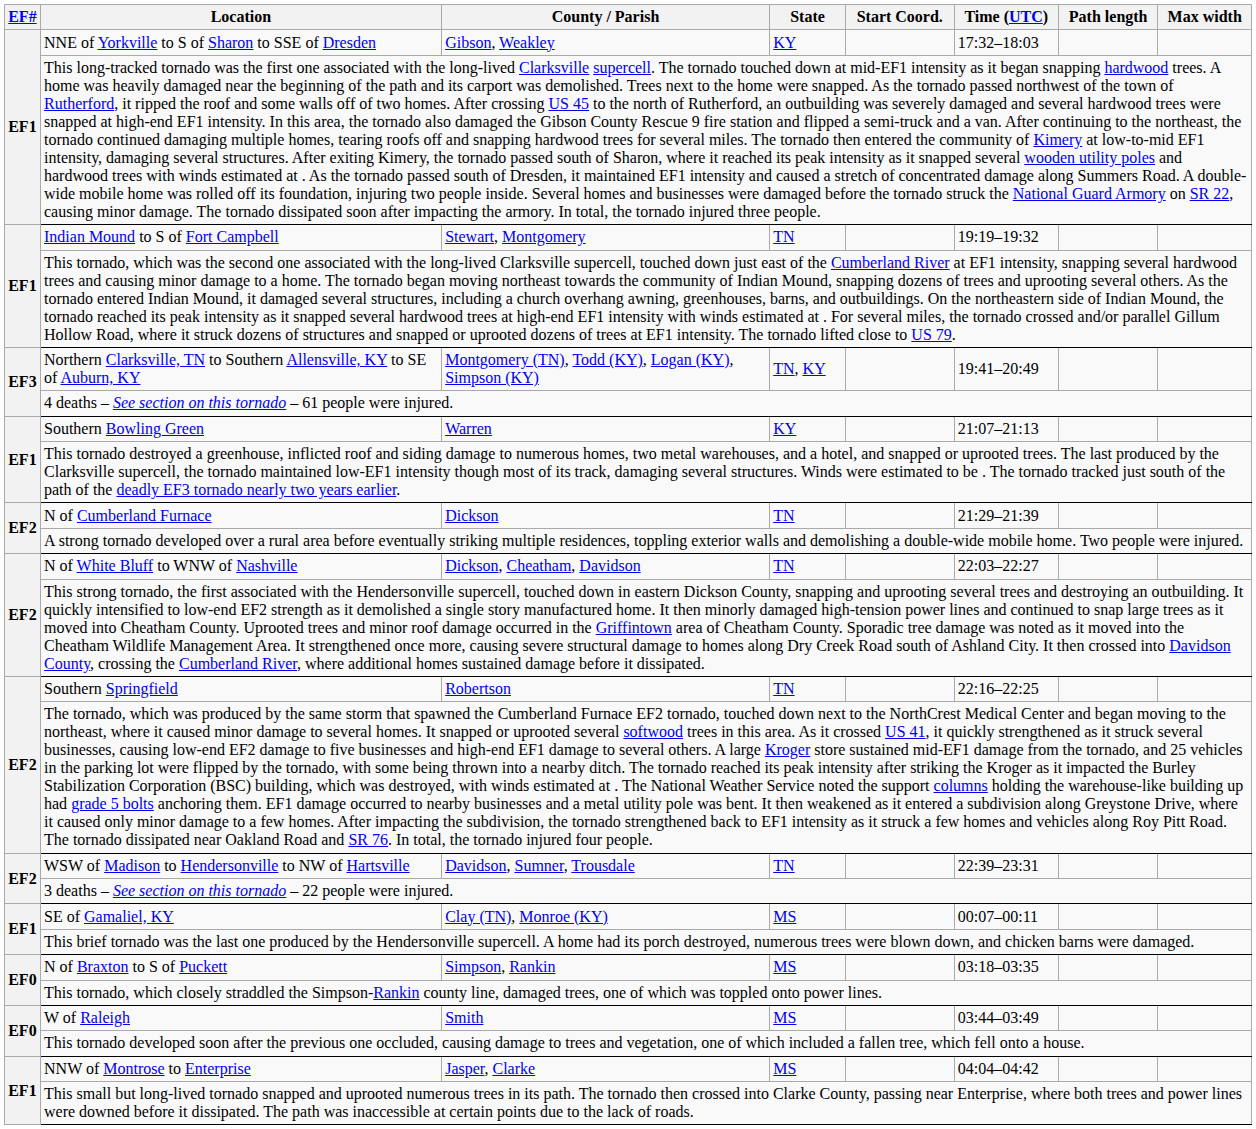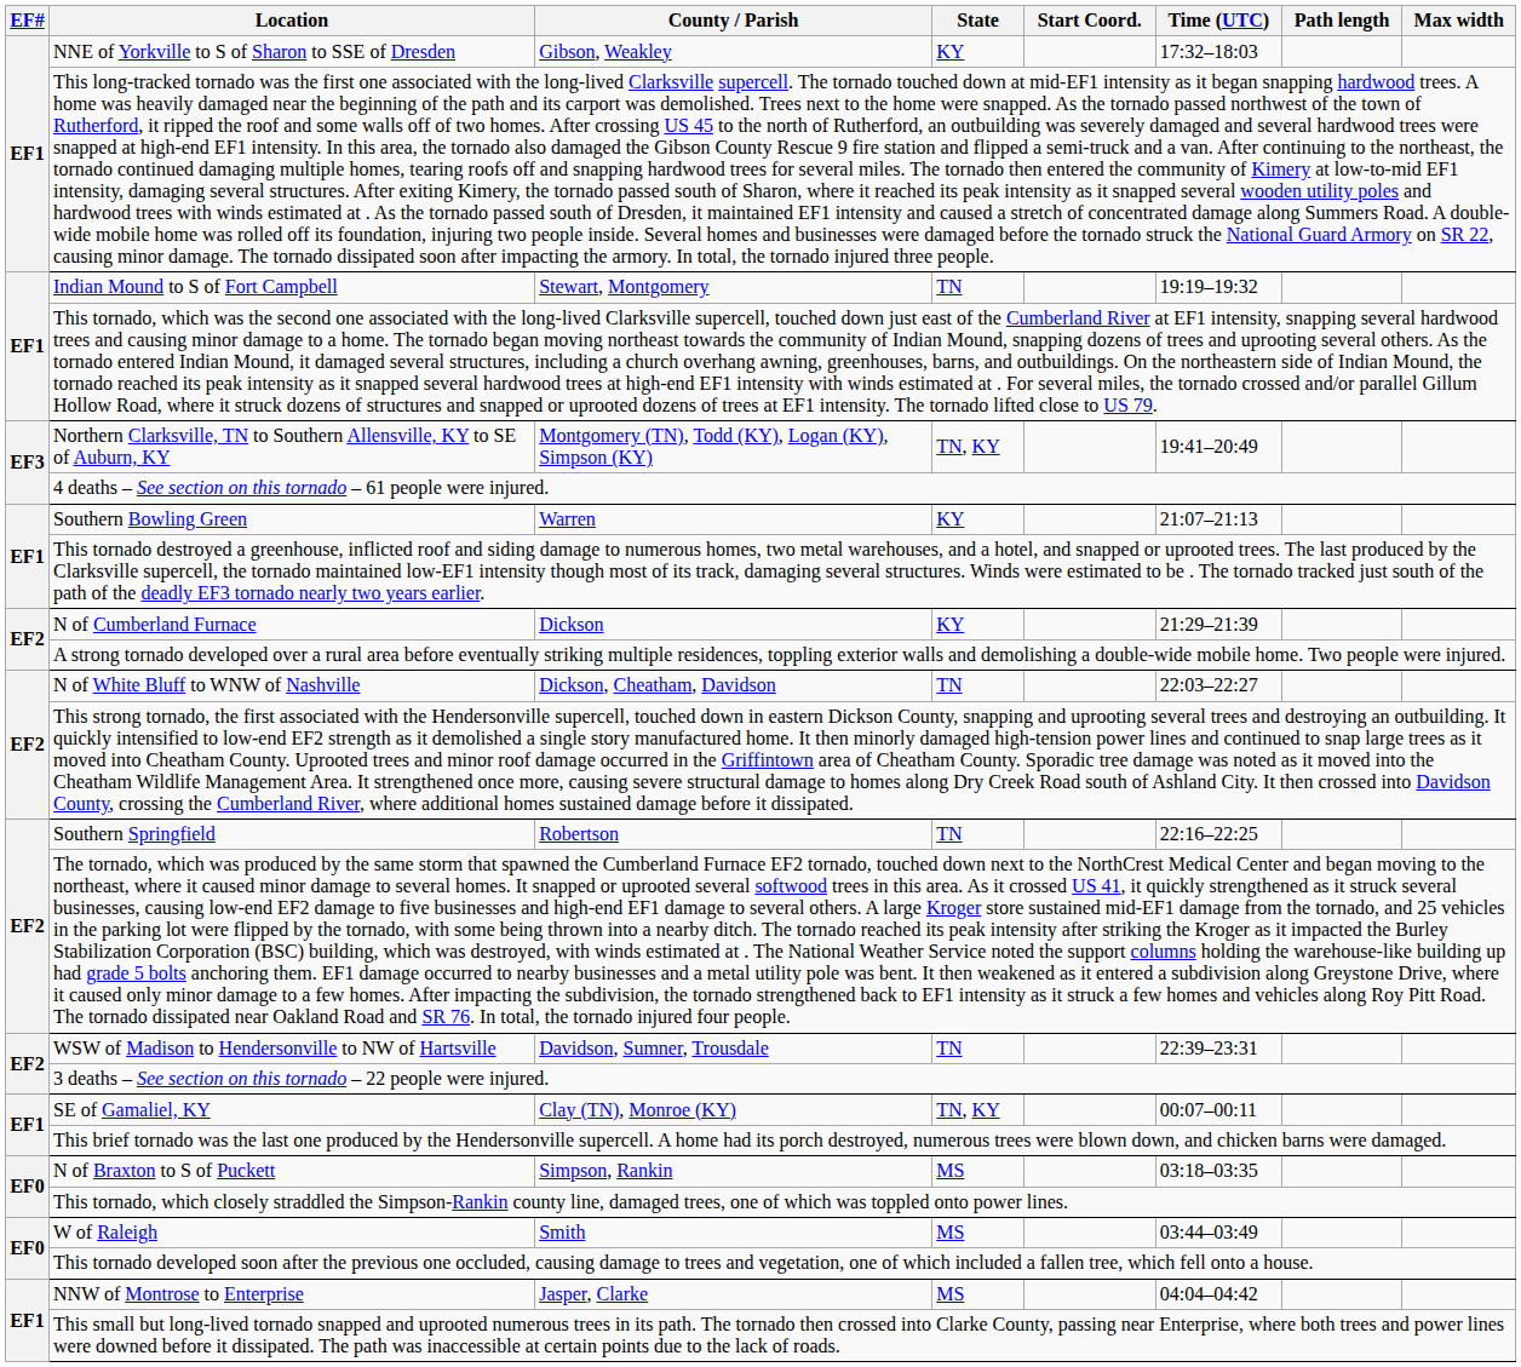N of Cumberland Furnace | State: TN -> KY
SE of Gamaliel, KY | State: MS -> TN, KY
